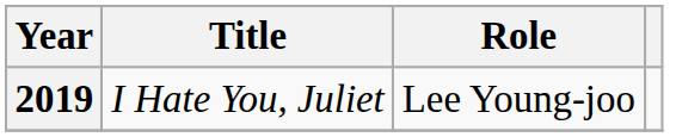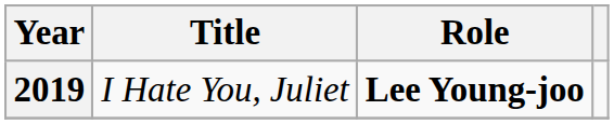2019 | Role: normal -> bold
